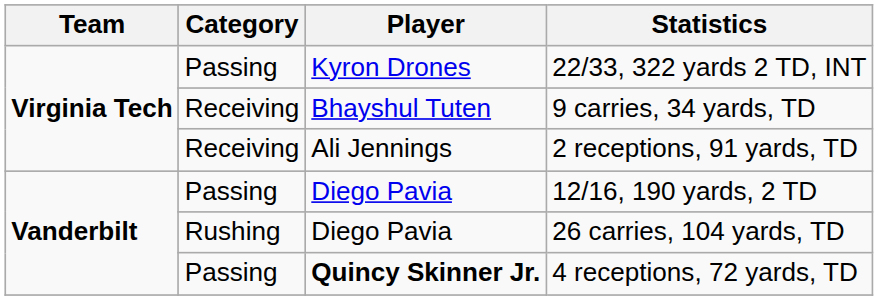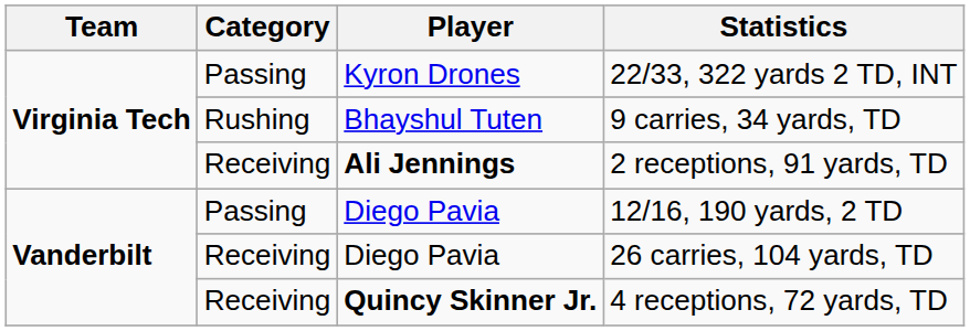9 carries, 34 yards, TD | Category: Receiving -> Rushing
2 receptions, 91 yards, TD | Player: normal -> bold
26 carries, 104 yards, TD | Category: Rushing -> Receiving
4 receptions, 72 yards, TD | Category: Passing -> Receiving
